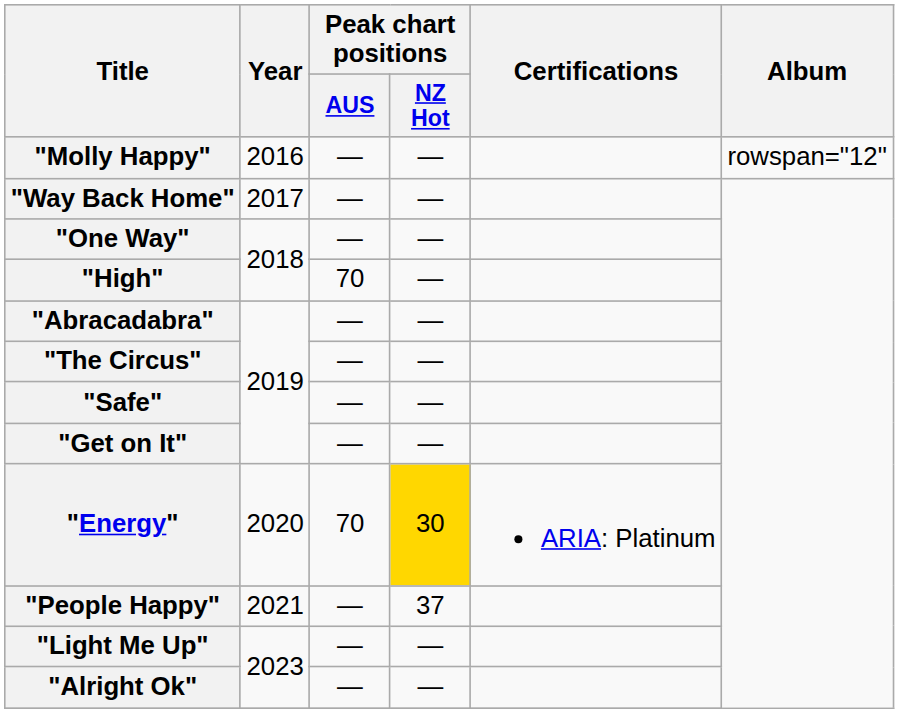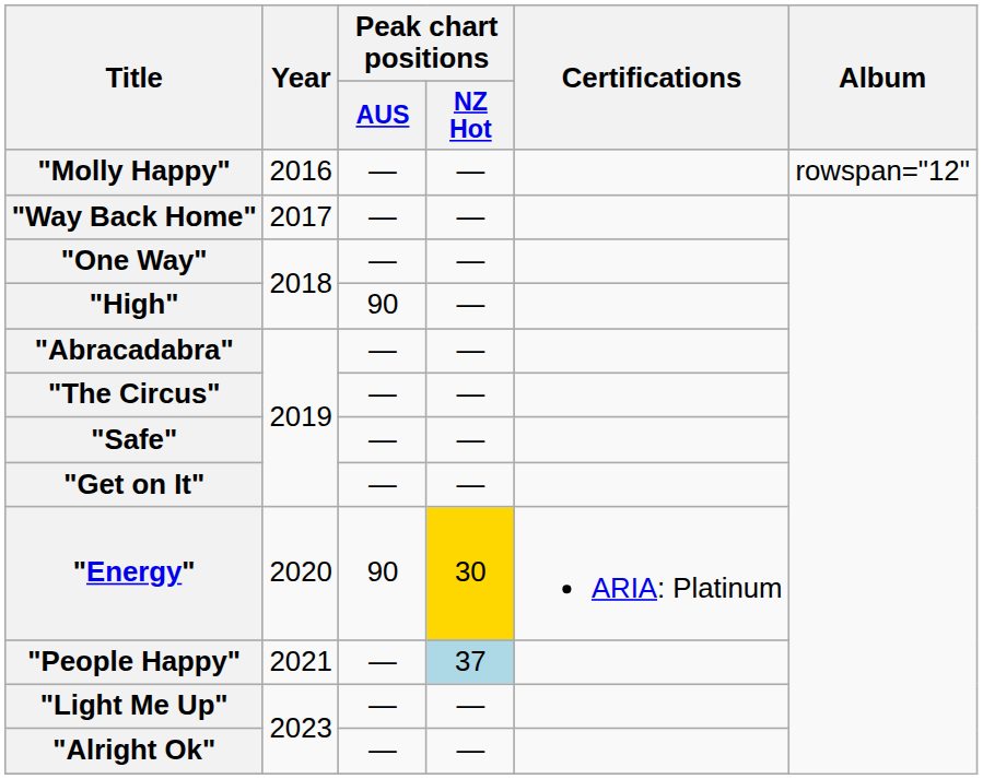"High" | Peak chart positions / AUS: 70 -> 90
"Energy" | Peak chart positions / AUS: 70 -> 90
"People Happy" | Peak chart positions / NZ Hot: no background -> lightblue background
